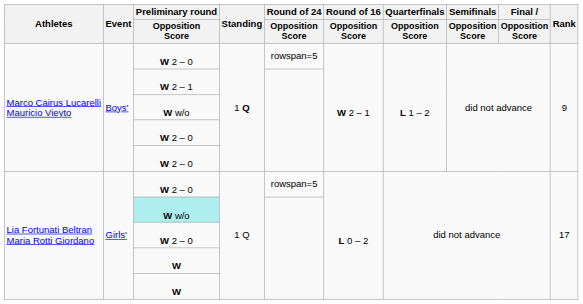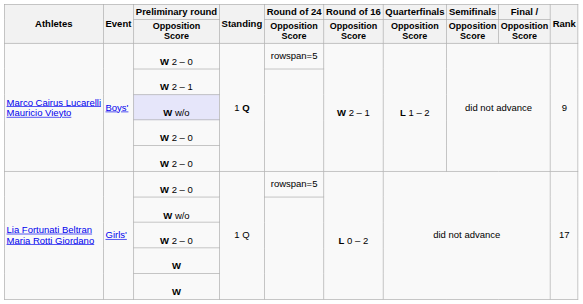Marco Cairus Lucarelli Mauricio Vieyto / W w/o | Preliminary round / Opposition Score: no background -> lavender background
Lia Fortunati Beltran Maria Rotti Giordano / W w/o | Preliminary round / Opposition Score: paleturquoise background -> no background
